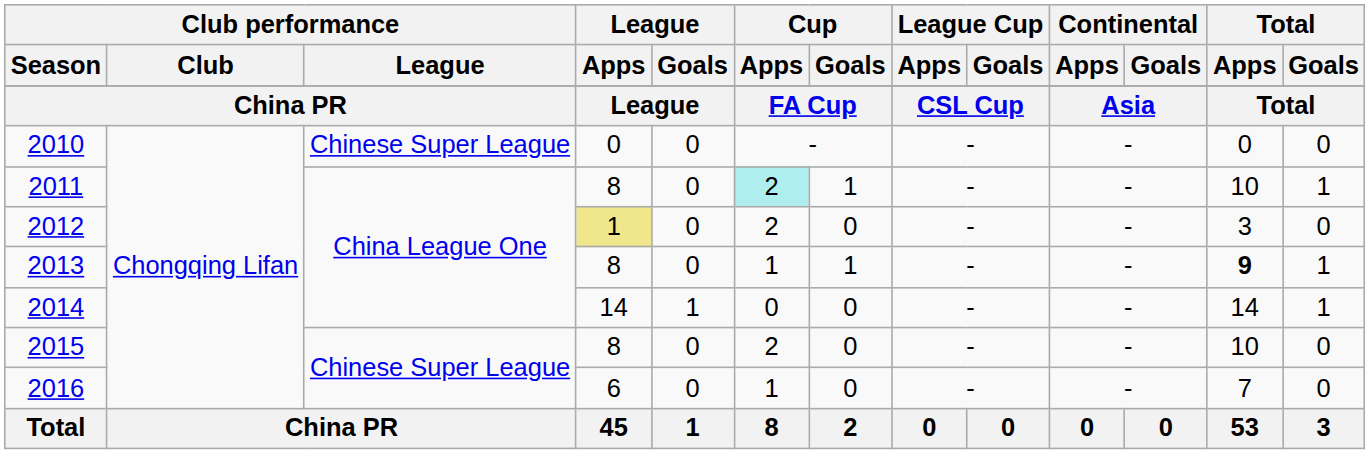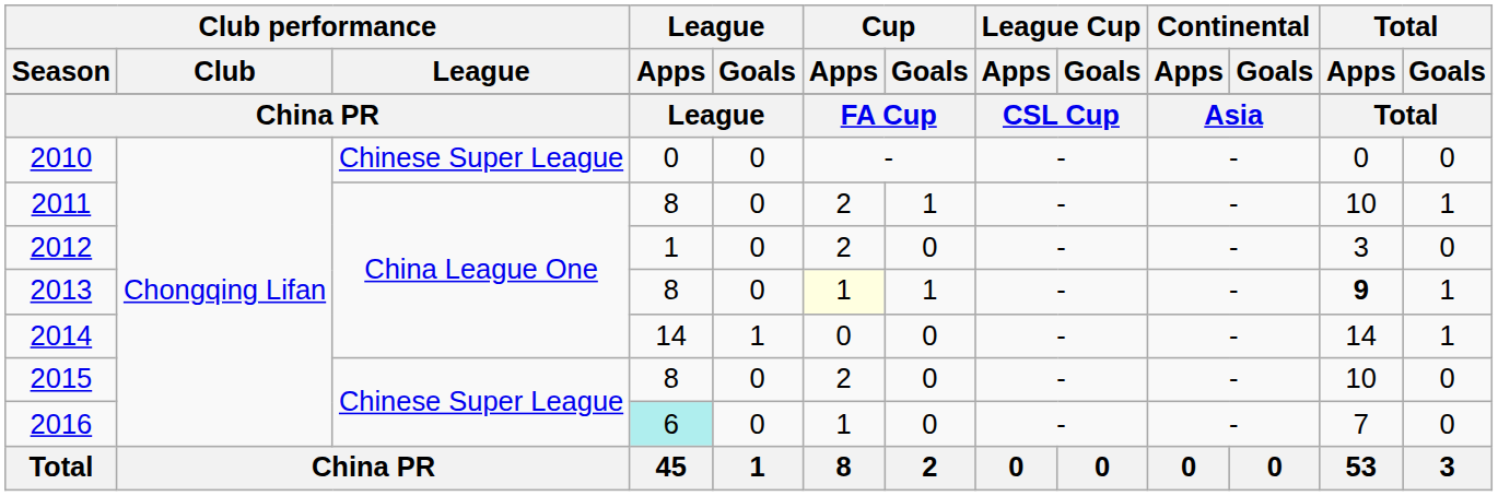2011 | Cup / Apps: paleturquoise background -> no background
2012 | League / Apps: khaki background -> no background
2013 | Cup / Apps: no background -> lightyellow background
2016 | League / Apps: no background -> paleturquoise background
